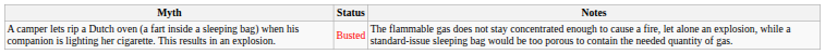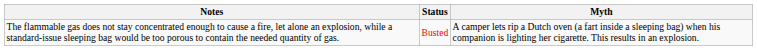columns swapped: Myth <-> Notes
